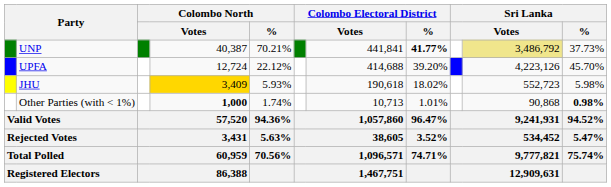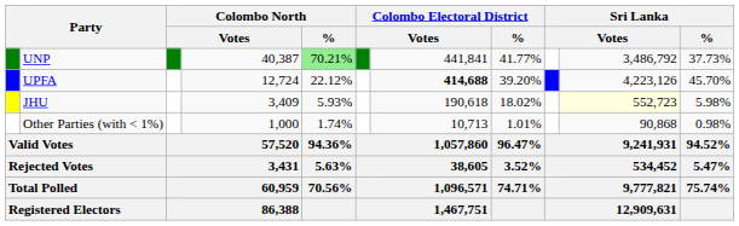UNP | Colombo North / %: no background -> lightgreen background
UNP | Colombo Electoral District / %: bold -> normal
UNP | column 10: khaki background -> no background
UPFA | column 7: normal -> bold
JHU | column 4: gold background -> no background
JHU | column 10: no background -> lightyellow background
Other Parties (with < 1%) | column 4: bold -> normal
Other Parties (with < 1%) | Sri Lanka / %: bold -> normal
